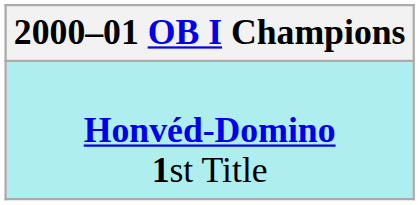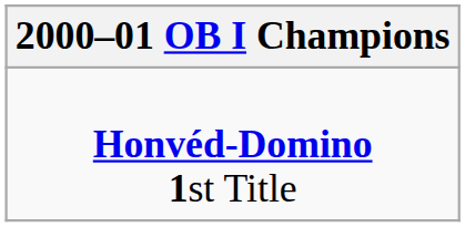row 2 | column 1: paleturquoise background -> no background
